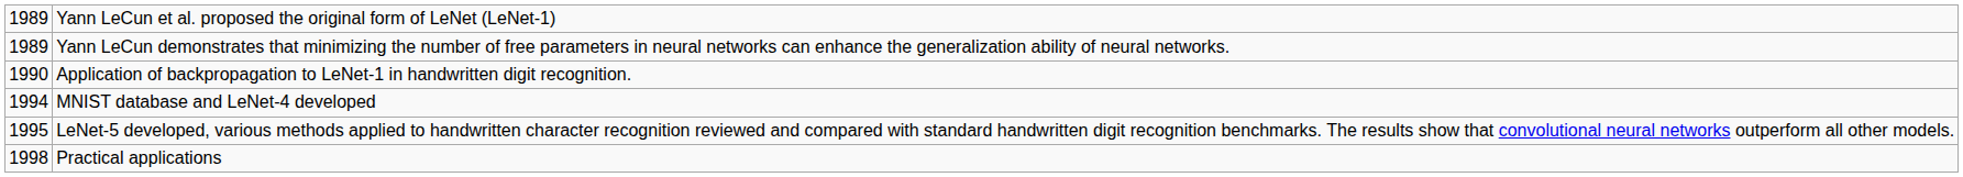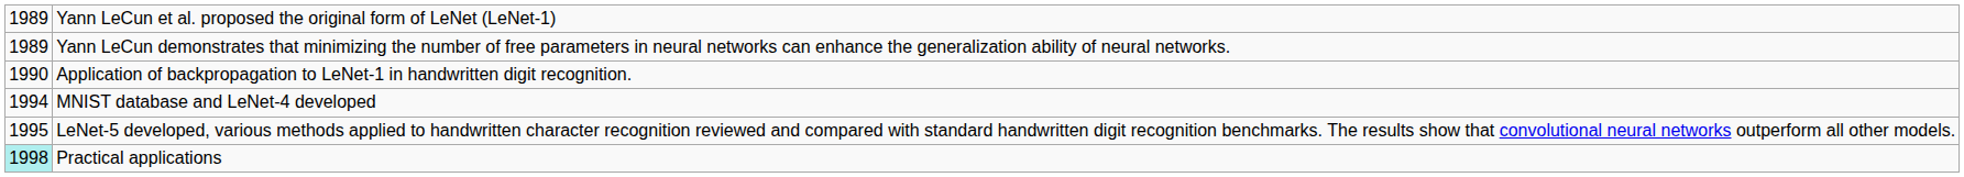Practical applications | column 1: no background -> paleturquoise background
